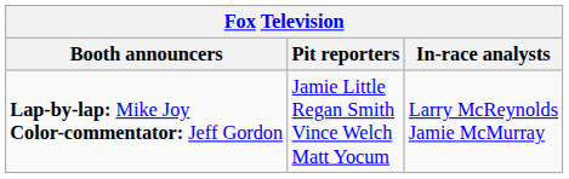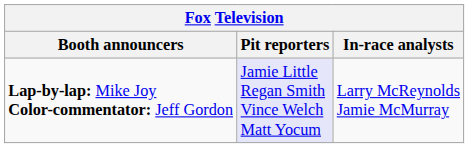Lap-by-lap: Mike Joy Color-commentator: Jeff Gordon | Pit reporters: no background -> lavender background
